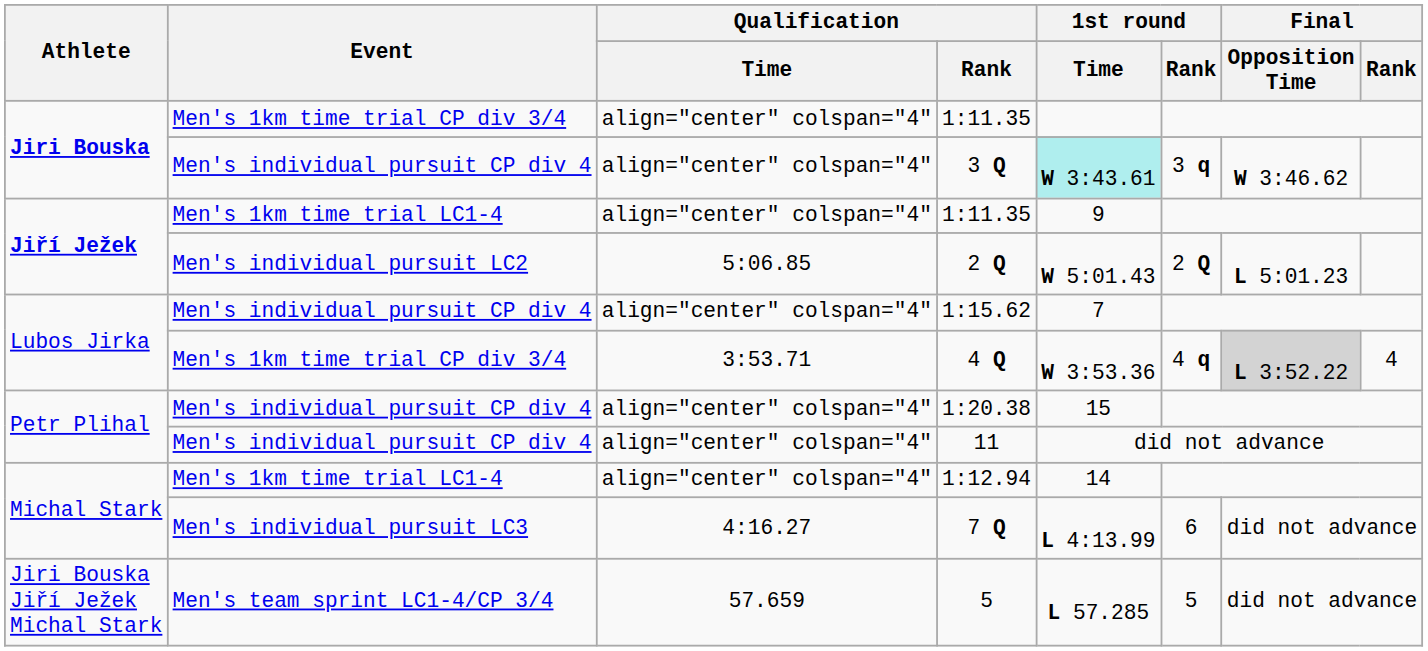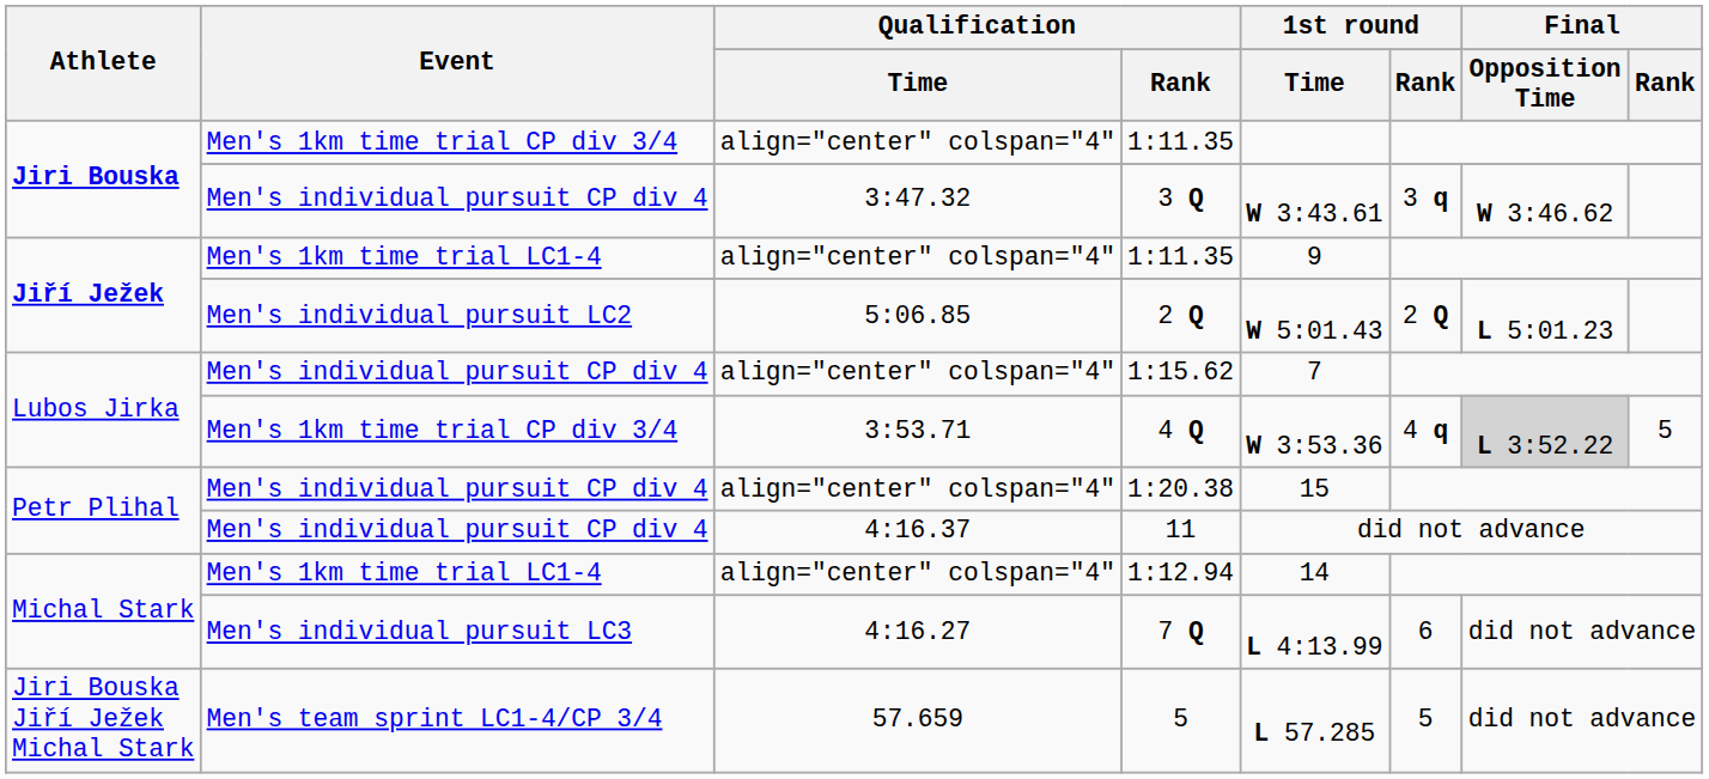3 Q | Qualification / Time: align="center" colspan="4" -> 3:47.32
3 Q | 1st round / Time: paleturquoise background -> no background
4 Q | Final / Rank: 4 -> 5
11 | Qualification / Time: align="center" colspan="4" -> 4:16.37
